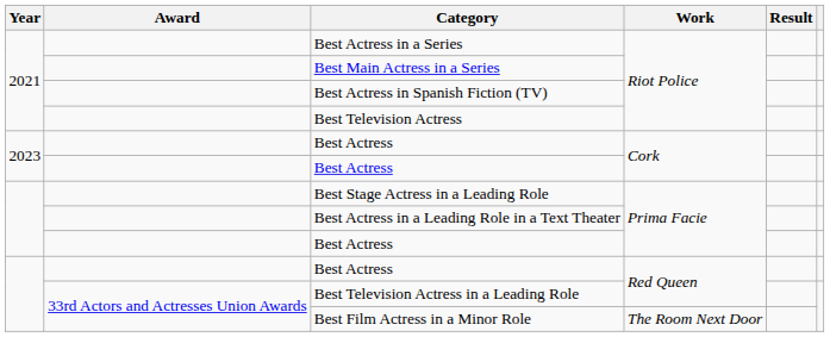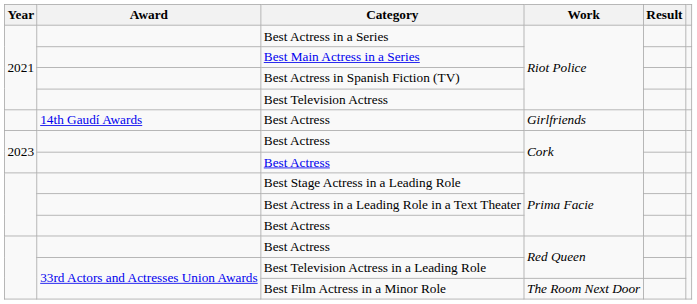+ row: 14th Gaudí Awards | Best Actress | Girlfriends
